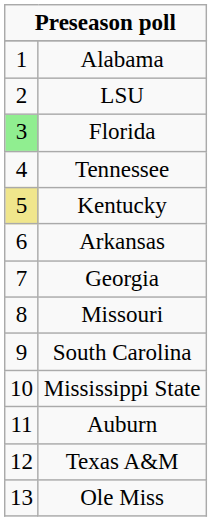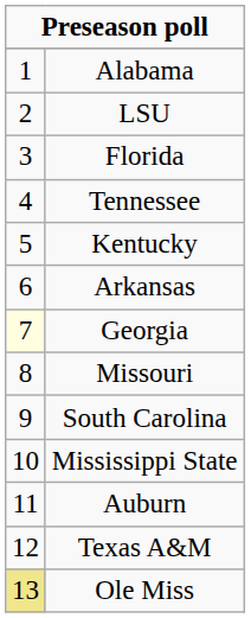Florida | column 1: lightgreen background -> no background
Kentucky | column 1: khaki background -> no background
Georgia | column 1: no background -> lightyellow background
Ole Miss | column 1: no background -> khaki background
